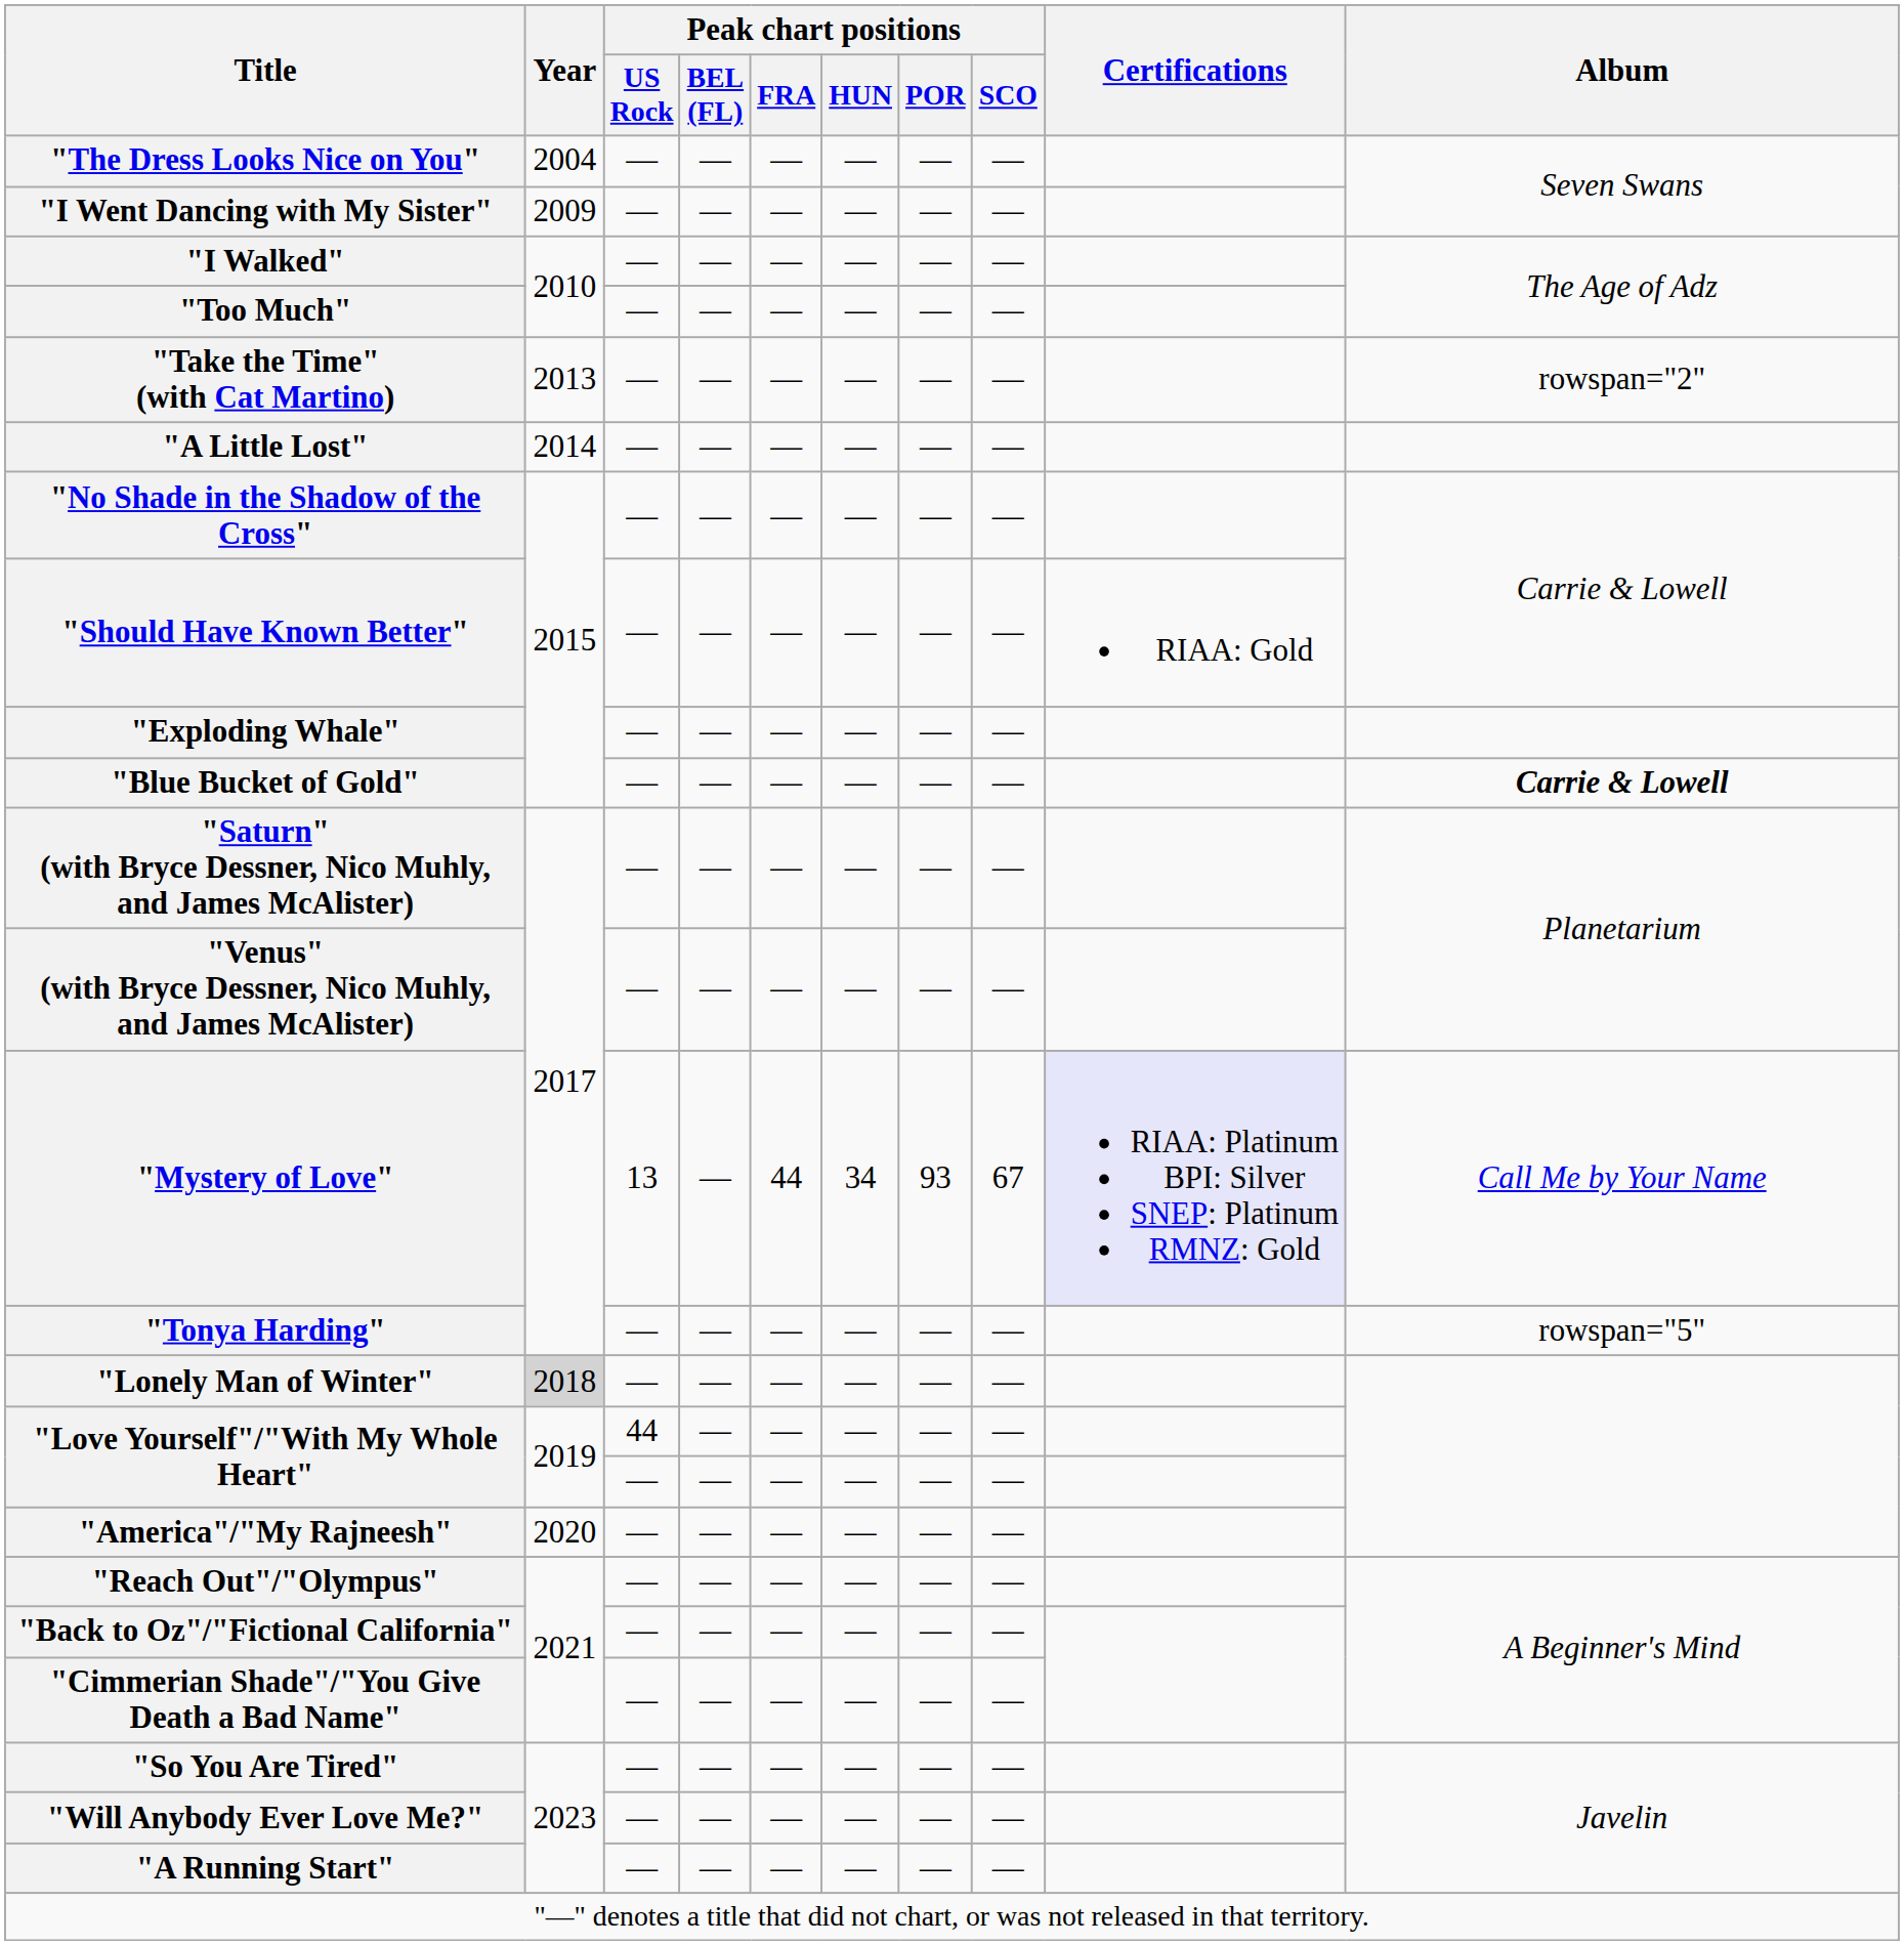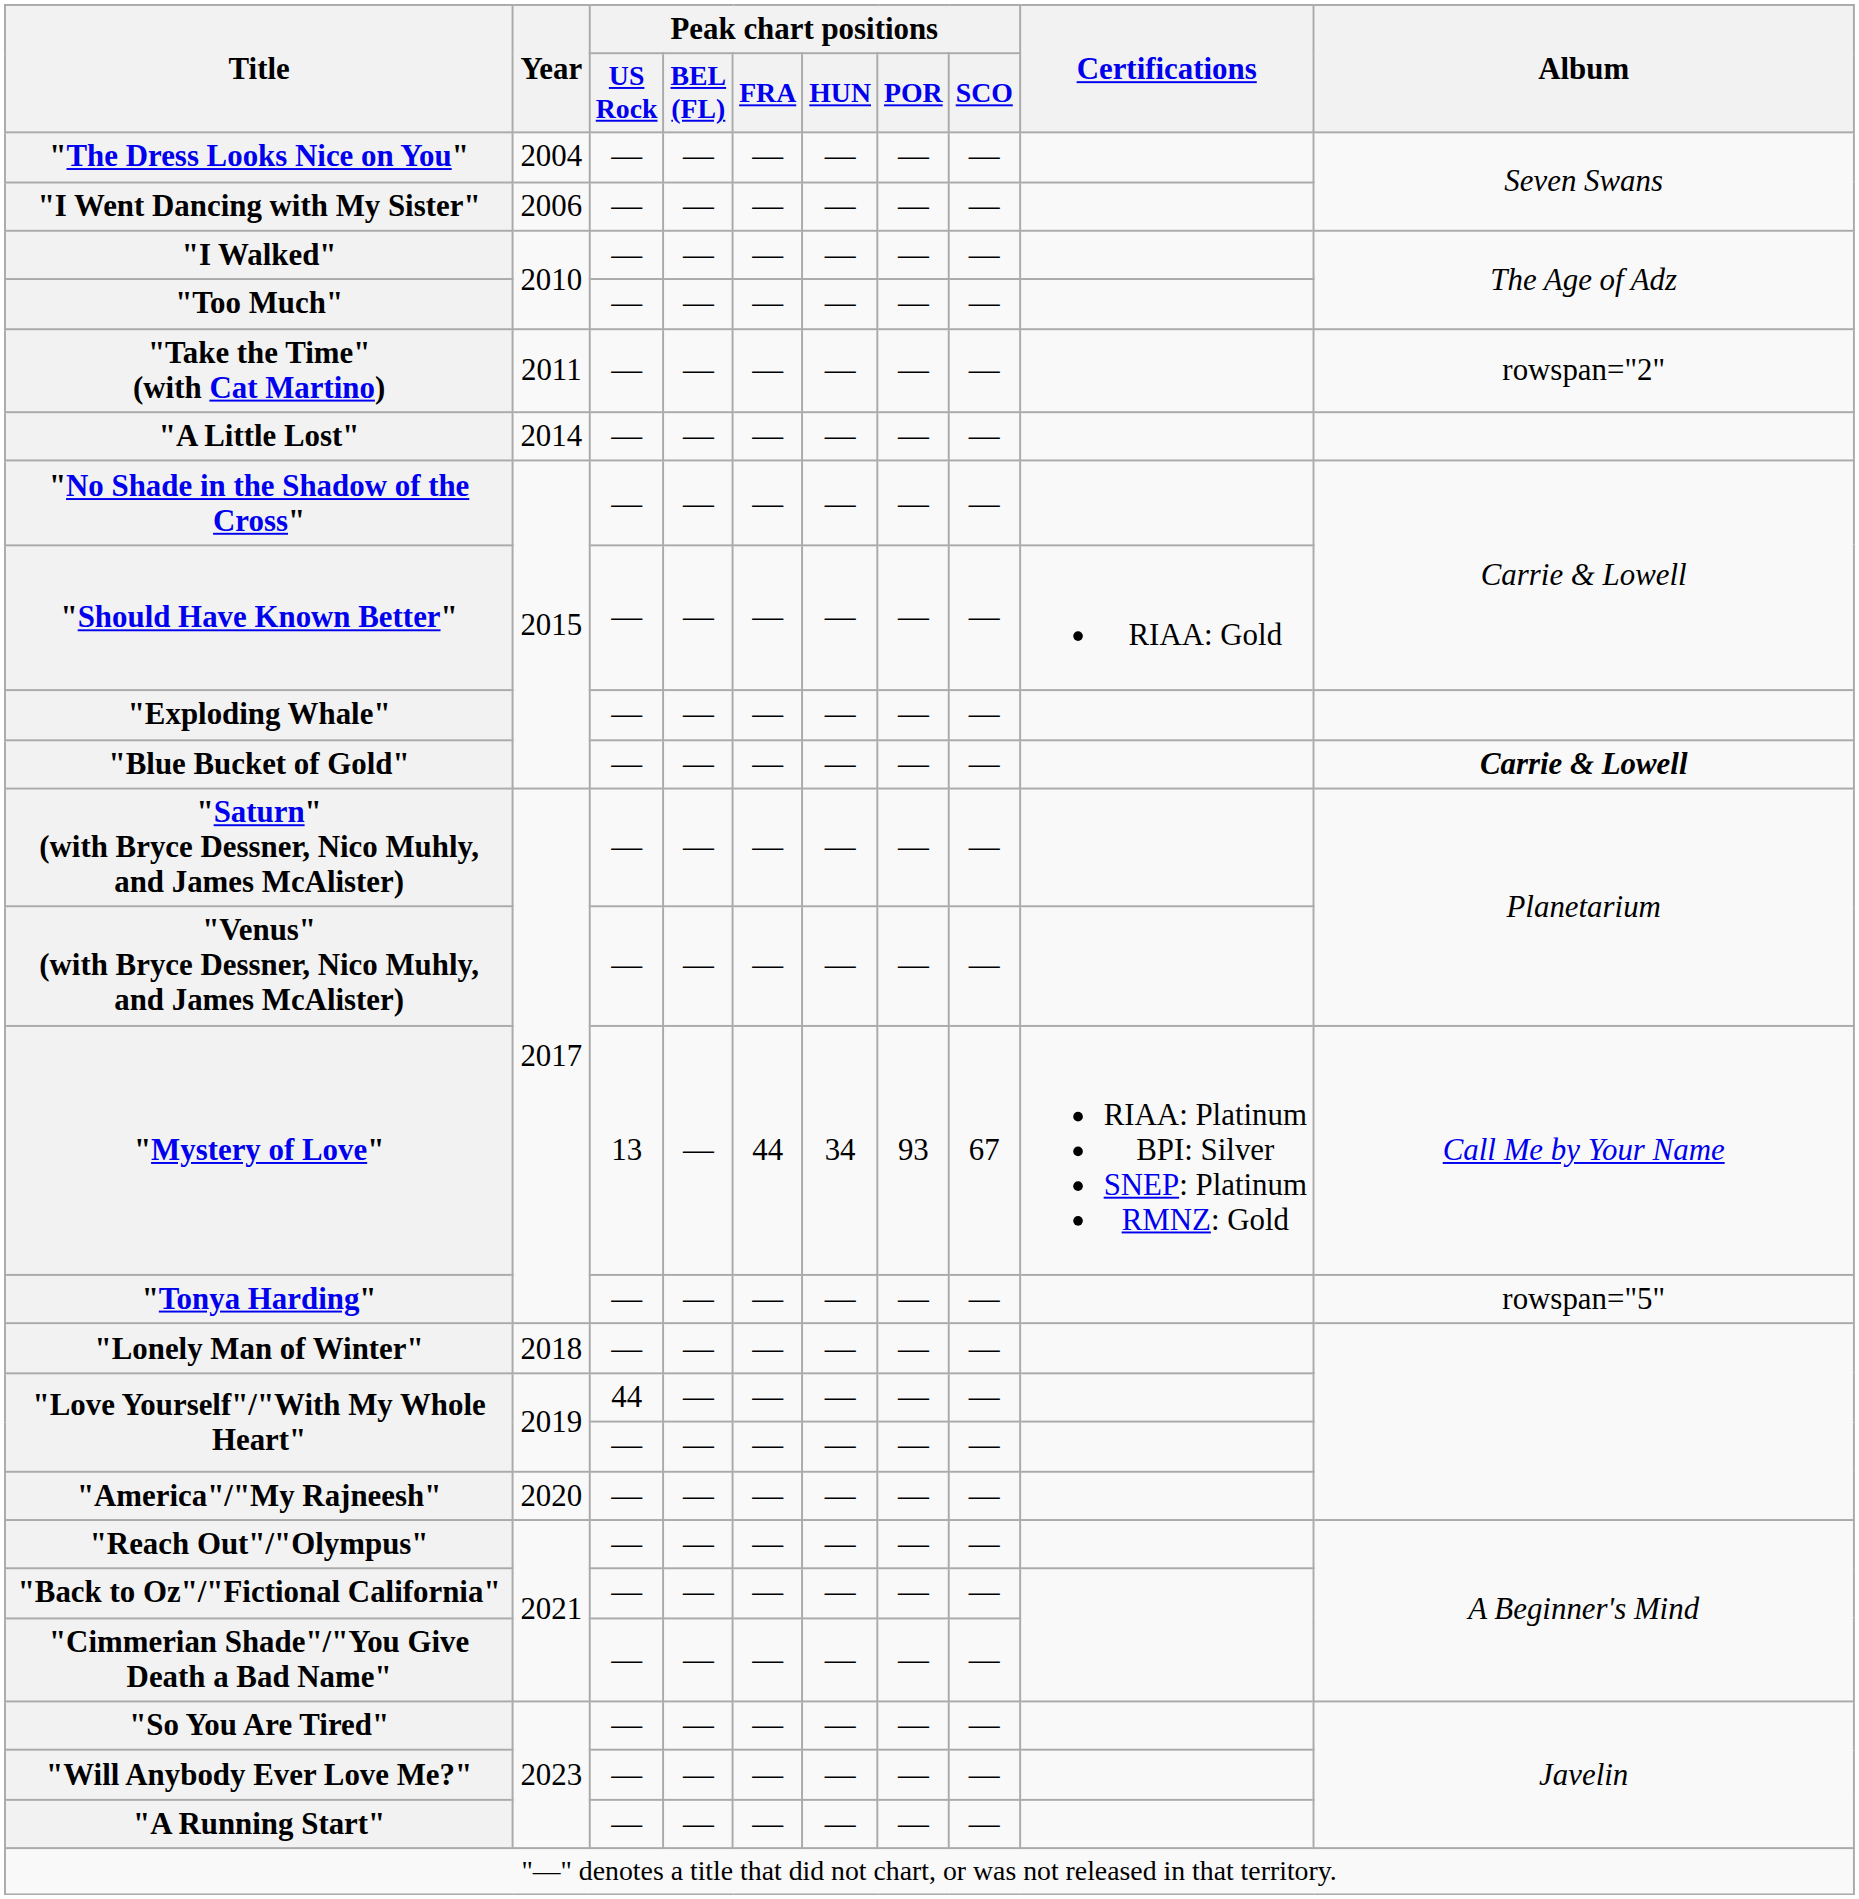"I Went Dancing with My Sister" | Year: 2009 -> 2006
"Take the Time" (with Cat Martino) | Year: 2013 -> 2011
"Mystery of Love" | Certifications: lavender background -> no background
"Lonely Man of Winter" | Year: lightgrey background -> no background
